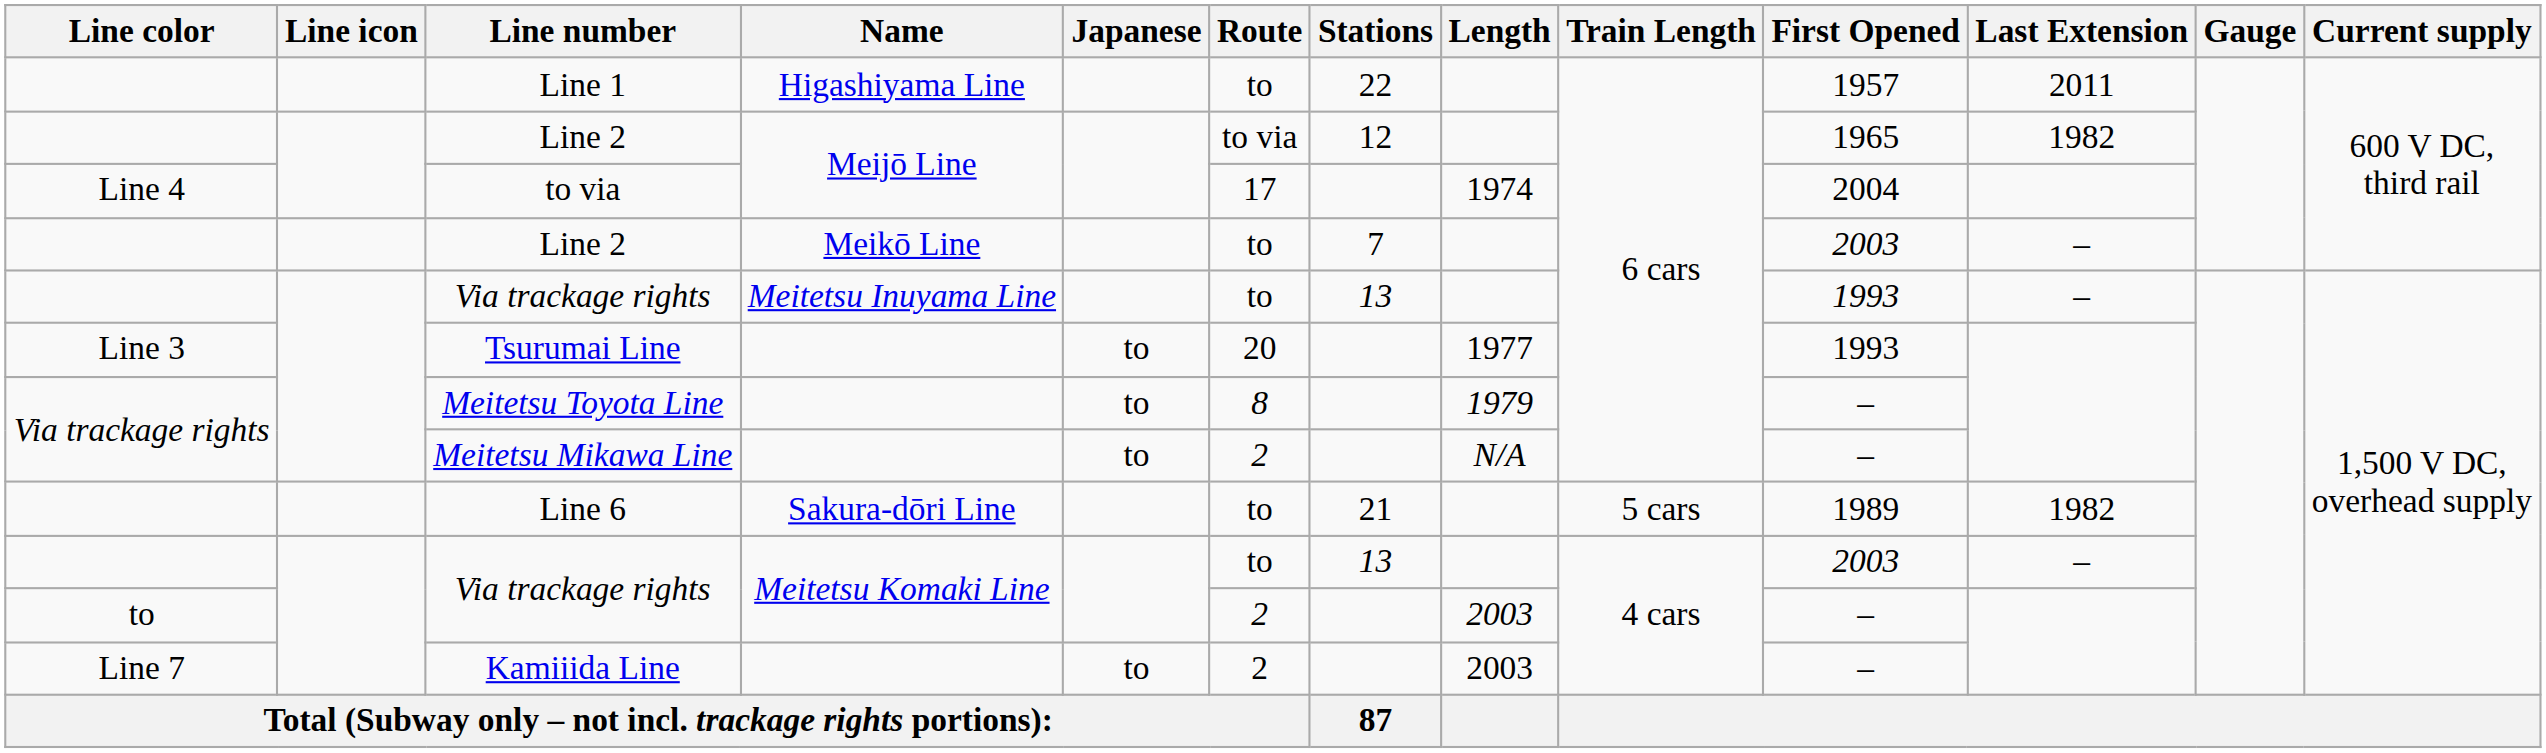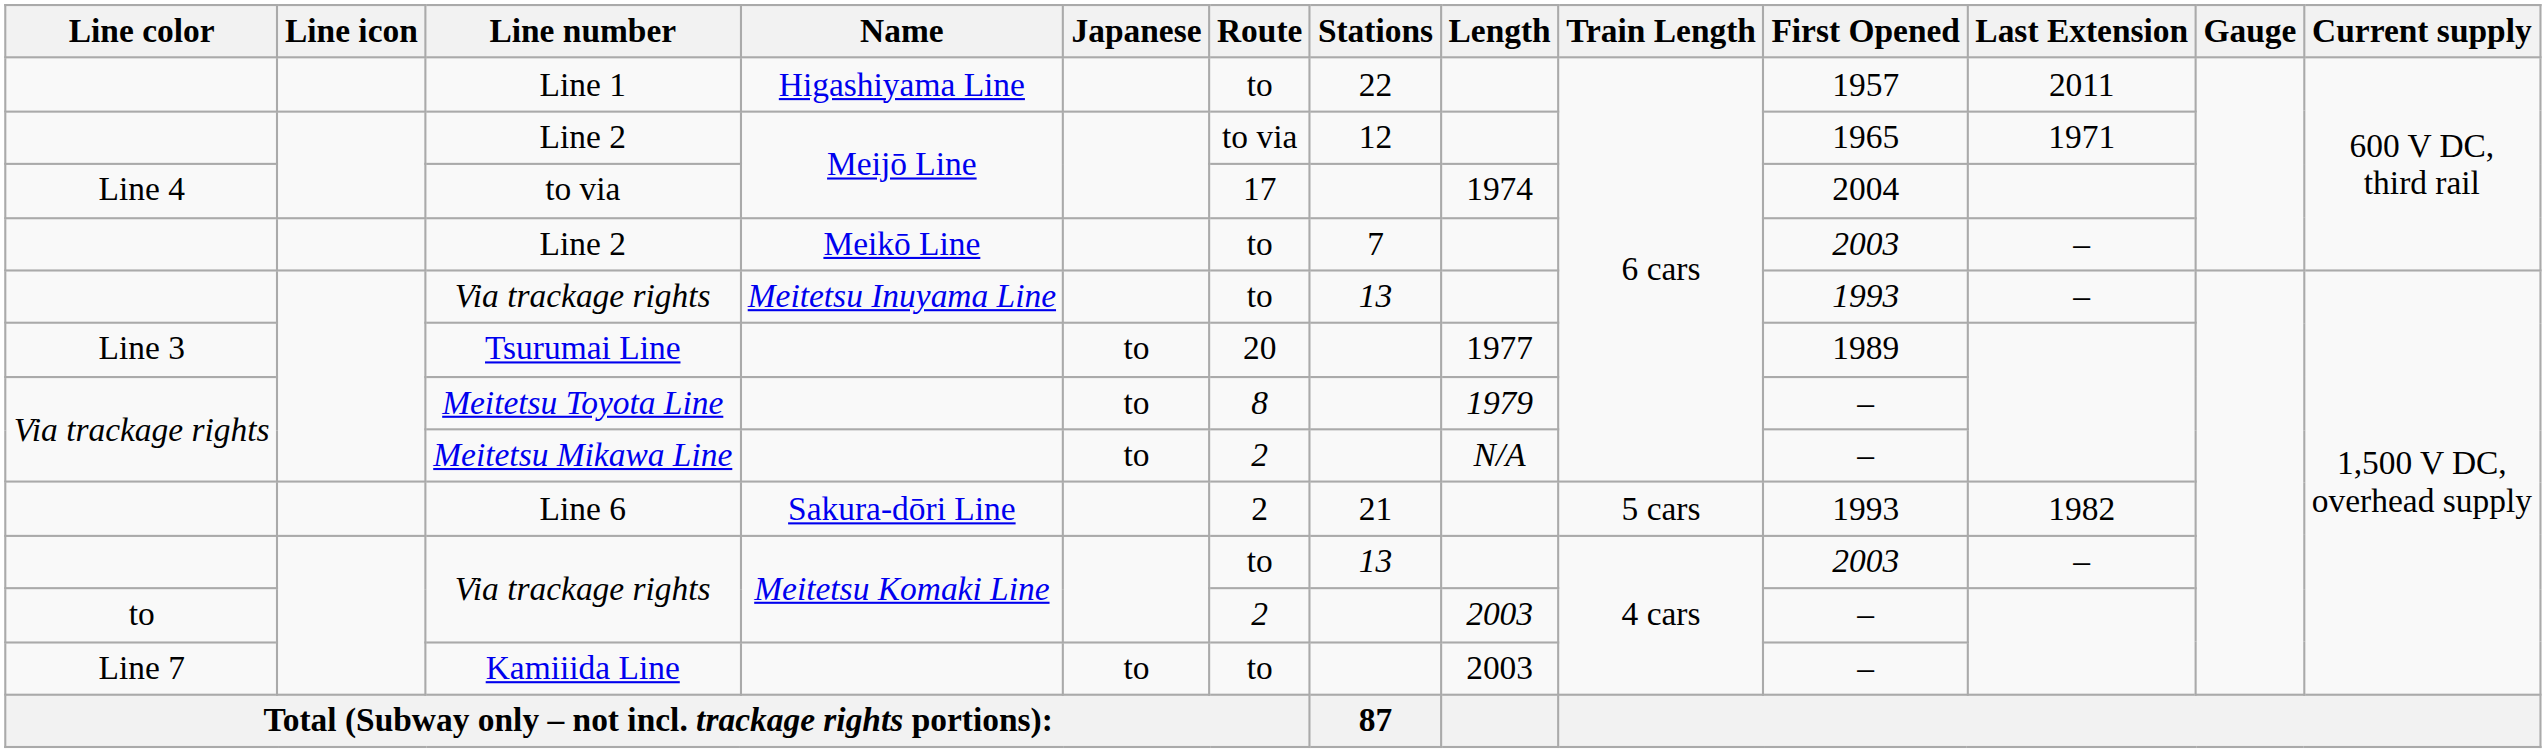Line 2 / Meijō Line | Last Extension: 1982 -> 1971
Tsurumai Line | First Opened: 1993 -> 1989
Line 6 | Route: to -> 2
Line 6 | First Opened: 1989 -> 1993
Kamiiida Line | Route: 2 -> to
